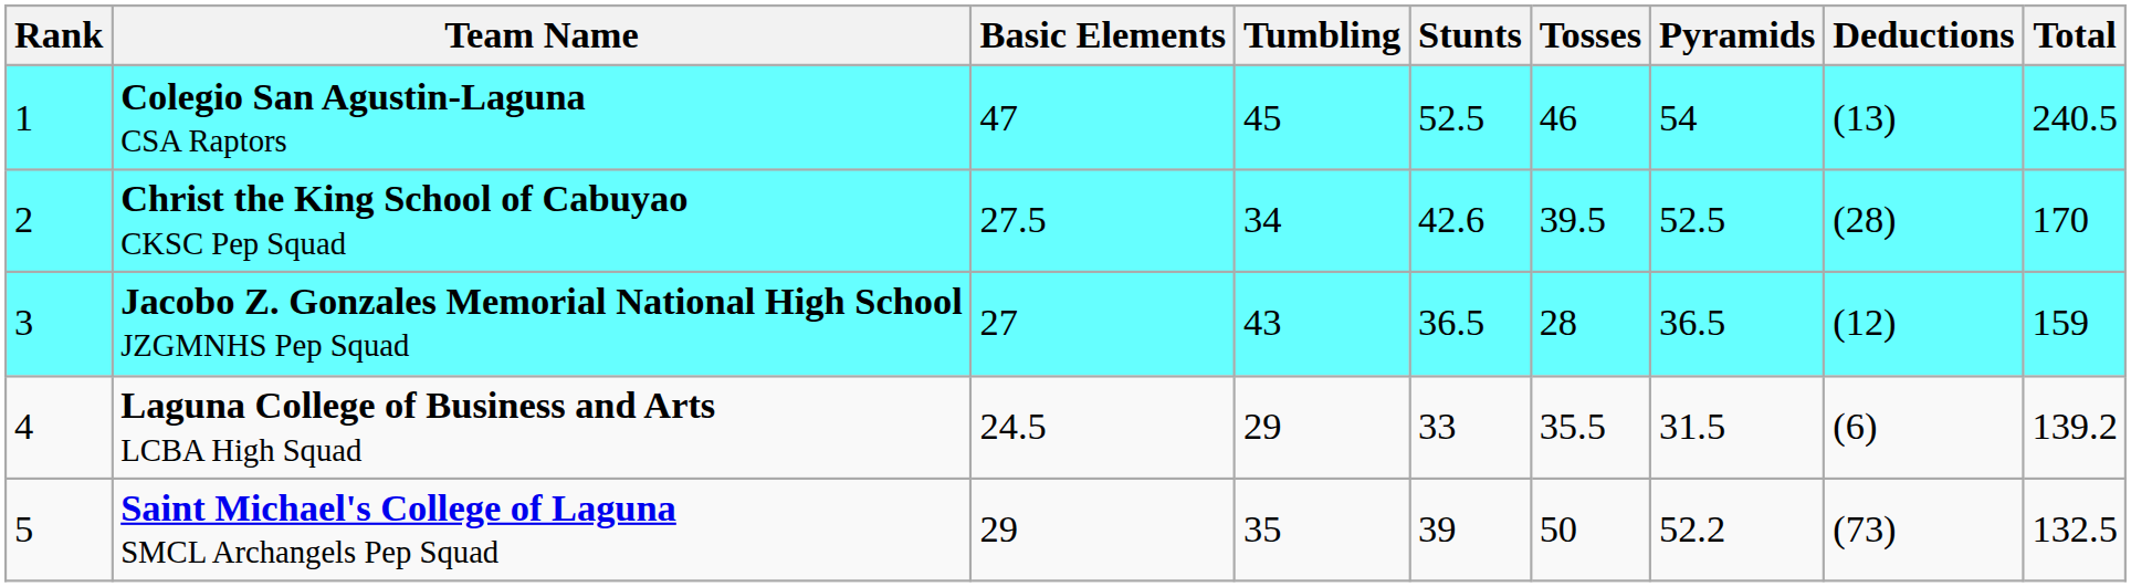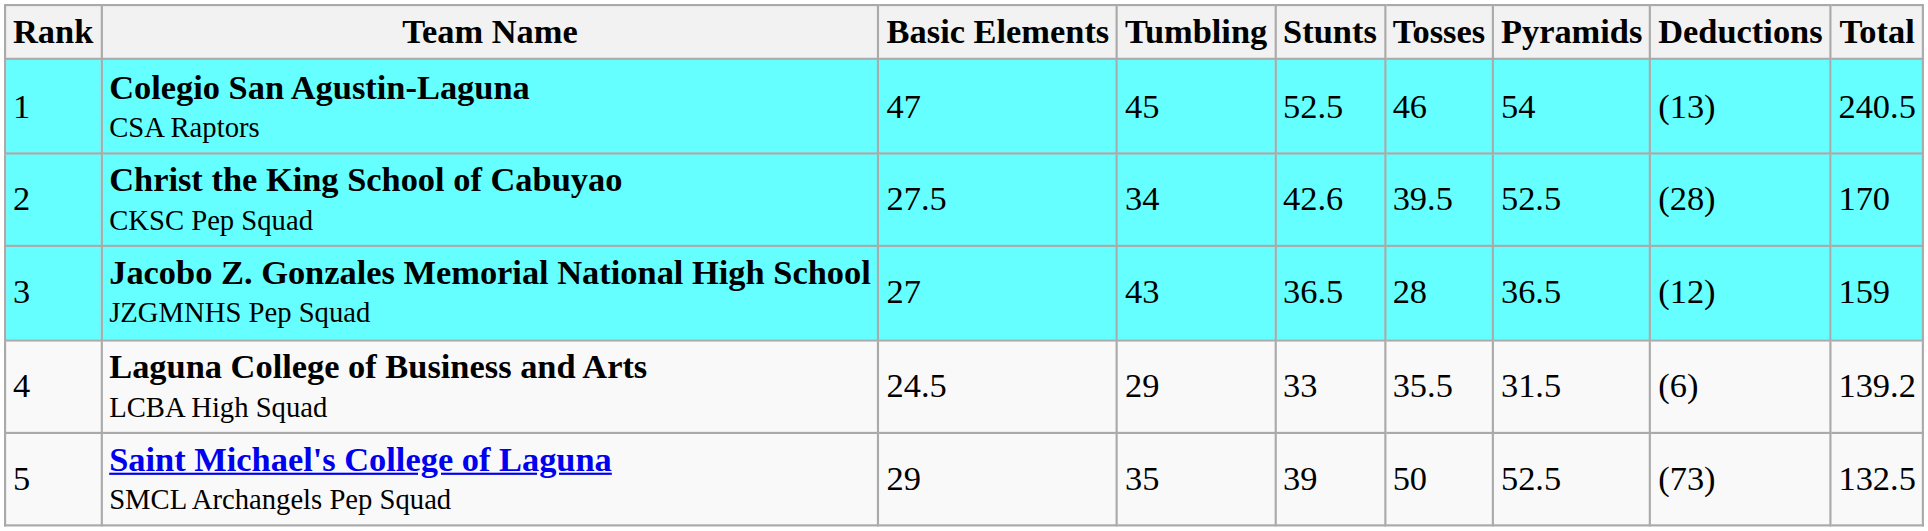Saint Michael's College of Laguna SMCL Archangels Pep Squad | Pyramids: 52.2 -> 52.5
